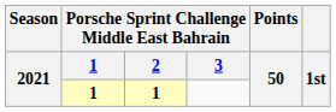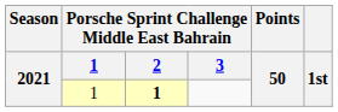row 3 | Porsche Sprint Challenge Middle East Bahrain / 1: bold -> normal
